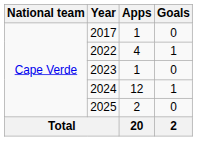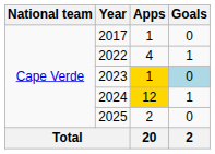2023 | Apps: no background -> gold background
2023 | Goals: no background -> lightblue background
2024 | Apps: no background -> gold background
